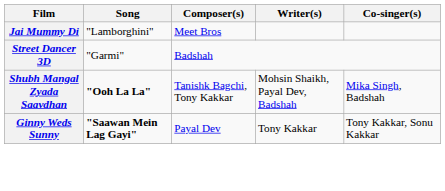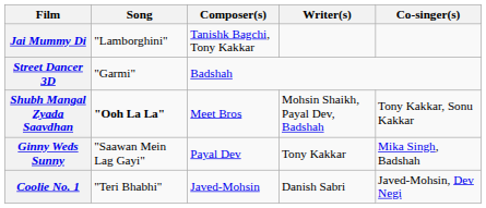Jai Mummy Di | Composer(s): Meet Bros -> Tanishk Bagchi, Tony Kakkar
Shubh Mangal Zyada Saavdhan | Composer(s): Tanishk Bagchi, Tony Kakkar -> Meet Bros
Shubh Mangal Zyada Saavdhan | Co-singer(s): Mika Singh, Badshah -> Tony Kakkar, Sonu Kakkar
Ginny Weds Sunny | Song: bold -> normal
Ginny Weds Sunny | Co-singer(s): Tony Kakkar, Sonu Kakkar -> Mika Singh, Badshah
+ row: Coolie No. 1 | "Teri Bhabhi" | Javed-Mohsin | Danish Sabri | Javed-Mohsin, Dev Negi
